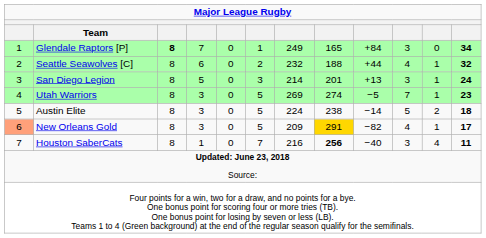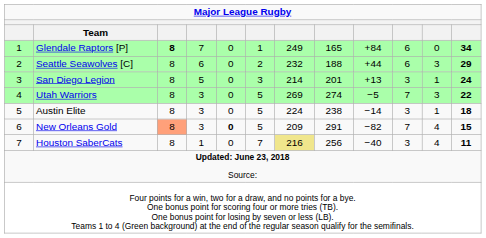Glendale Raptors [P] | column 10: 3 -> 6
Seattle Seawolves [C] | column 10: 4 -> 6
Seattle Seawolves [C] | column 11: 1 -> 3
Seattle Seawolves [C] | column 12: 32 -> 29
Utah Warriors | column 11: 1 -> 3
Utah Warriors | column 12: 23 -> 22
Austin Elite | column 10: 5 -> 3
Austin Elite | column 11: 2 -> 1
New Orleans Gold | column 1: lightsalmon background -> no background
New Orleans Gold | column 3: no background -> lightsalmon background
New Orleans Gold | column 5: normal -> bold
New Orleans Gold | column 8: gold background -> no background
New Orleans Gold | column 10: 4 -> 7
New Orleans Gold | column 11: 1 -> 4
New Orleans Gold | column 12: 17 -> 15
Houston SaberCats | column 7: no background -> khaki background
Houston SaberCats | column 8: bold -> normal
